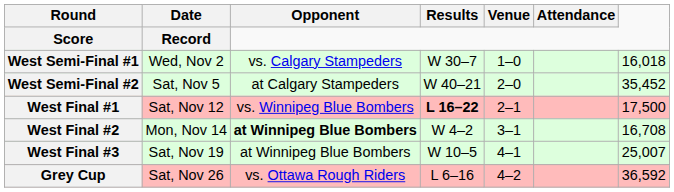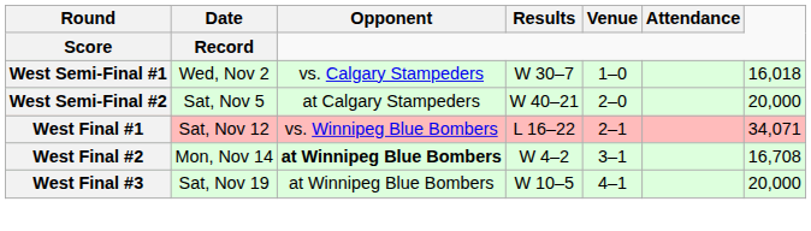West Semi-Final #2 | column 7: 35,452 -> 20,000
West Final #1 | Results: bold -> normal
West Final #1 | column 7: 17,500 -> 34,071
West Final #3 | column 7: 25,007 -> 20,000
- row: Grey Cup | Sat, Nov 26 | vs. Ottawa Rough Riders | L 6–16 | 4–2 | 36,592
